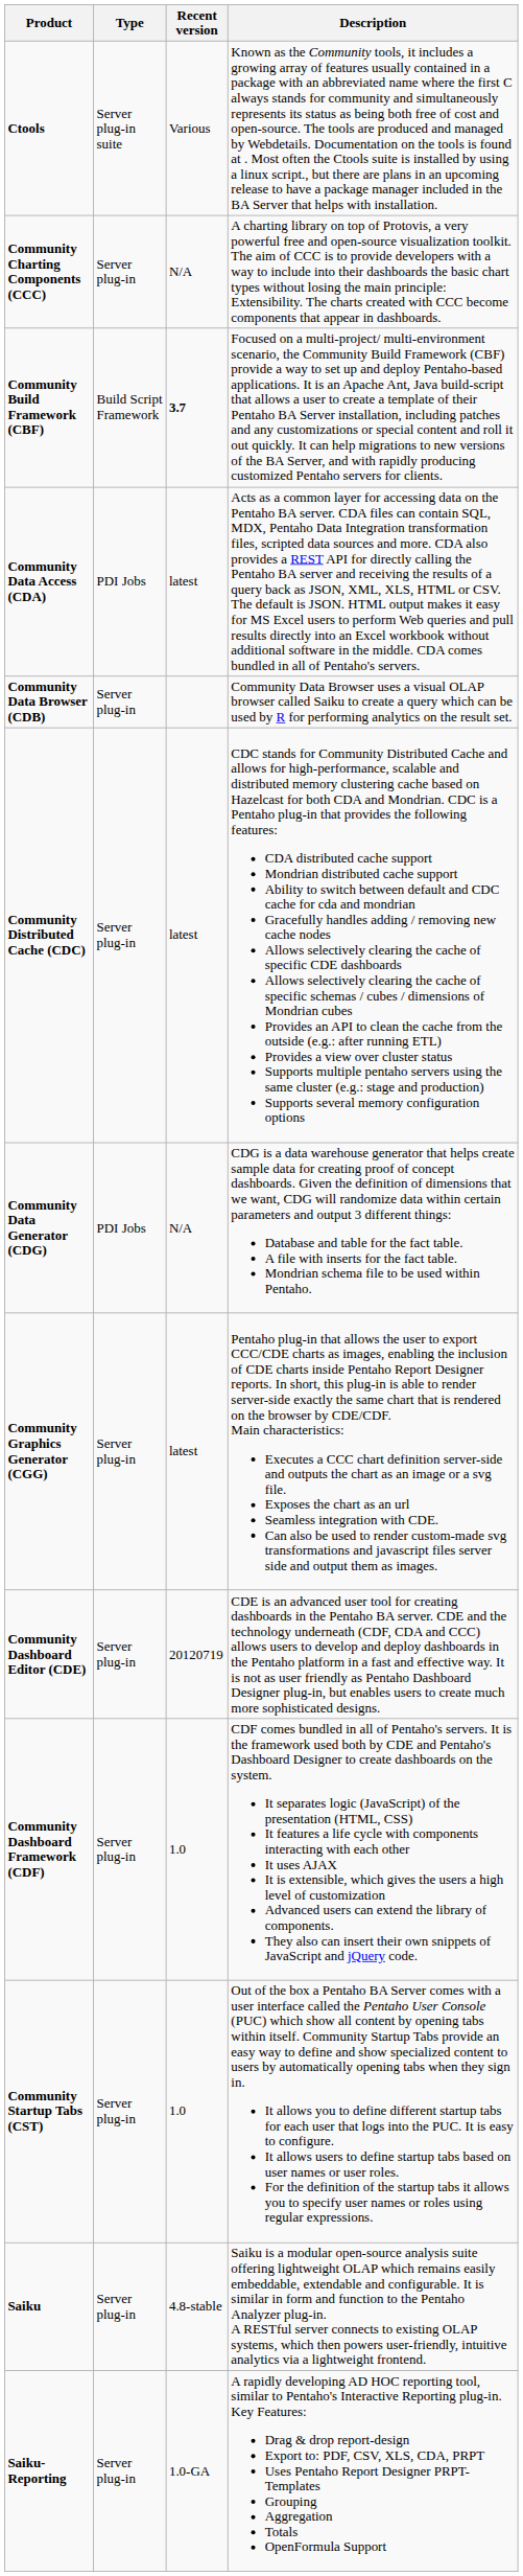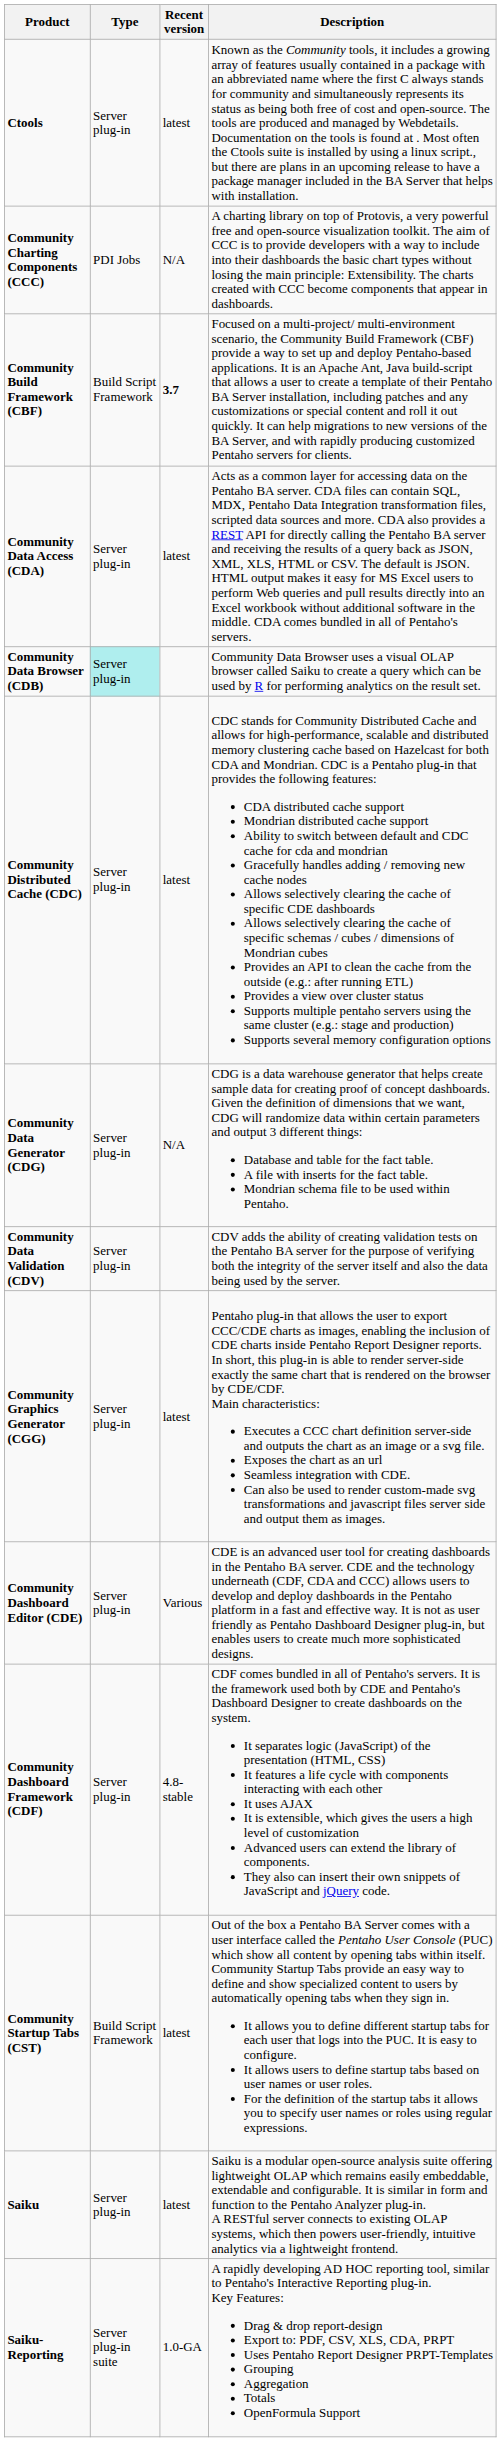Ctools | Type: Server plug-in suite -> Server plug-in
Ctools | Recent version: Various -> latest
Community Charting Components (CCC) | Type: Server plug-in -> PDI Jobs
Community Data Access (CDA) | Type: PDI Jobs -> Server plug-in
Community Data Browser (CDB) | Type: no background -> paleturquoise background
Community Data Generator (CDG) | Type: PDI Jobs -> Server plug-in
+ row: Community Data Validation (CDV) | Server plug-in | CDV adds the ability of creating validation tests on the Pentaho BA server for the purpose of verifying both the integrity of the server itself and also the data being used by the server.
Community Dashboard Editor (CDE) | Recent version: 20120719 -> Various
Community Dashboard Framework (CDF) | Recent version: 1.0 -> 4.8-stable
Community Startup Tabs (CST) | Type: Server plug-in -> Build Script Framework
Community Startup Tabs (CST) | Recent version: 1.0 -> latest
Saiku | Recent version: 4.8-stable -> latest
Saiku-Reporting | Type: Server plug-in -> Server plug-in suite
